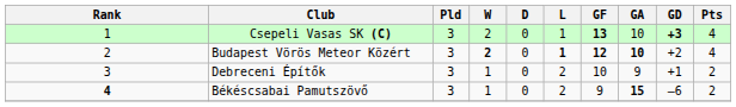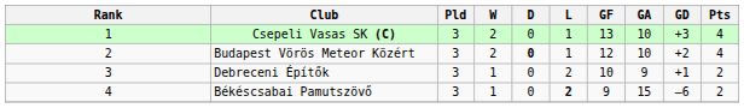Csepeli Vasas SK (C) | GF: bold -> normal
Csepeli Vasas SK (C) | GD: bold -> normal
Budapest Vörös Meteor Közért | W: bold -> normal
Budapest Vörös Meteor Közért | D: normal -> bold
Budapest Vörös Meteor Közért | L: bold -> normal
Budapest Vörös Meteor Közért | GF: bold -> normal
Budapest Vörös Meteor Közért | GA: bold -> normal
Békéscsabai Pamutszövő | Rank: bold -> normal
Békéscsabai Pamutszövő | L: normal -> bold
Békéscsabai Pamutszövő | GA: bold -> normal
